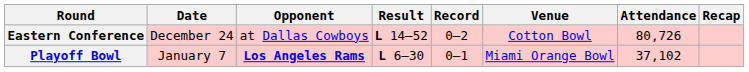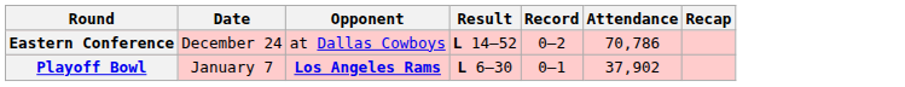- column: Venue | Cotton Bowl | Miami Orange Bowl
Eastern Conference | Attendance: 80,726 -> 70,786
Playoff Bowl | Attendance: 37,102 -> 37,902
